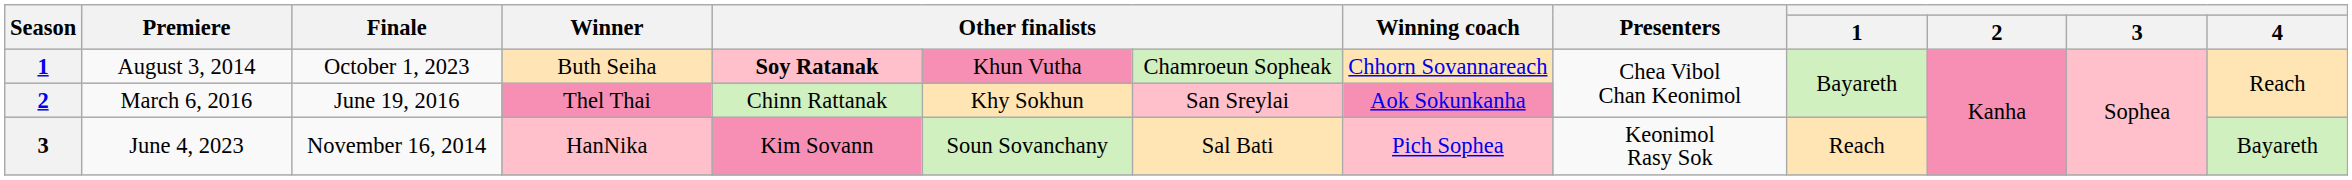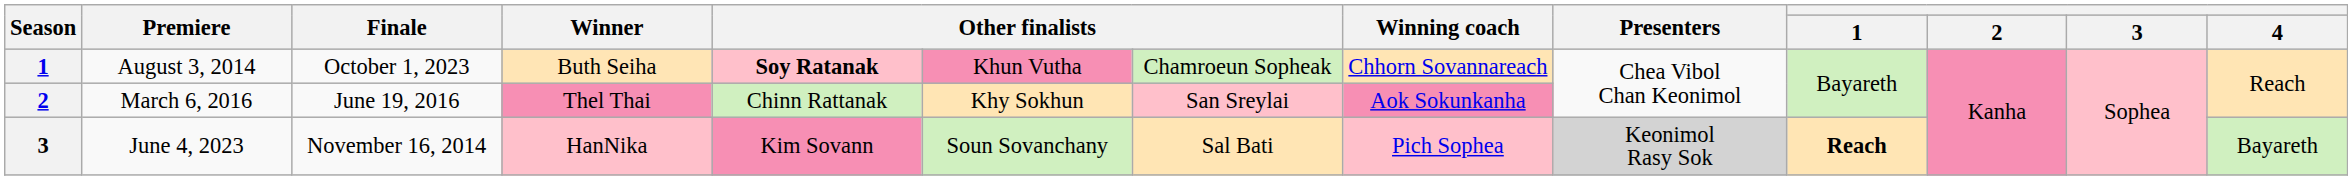June 4, 2023 | Presenters: no background -> lightgrey background
June 4, 2023 | 1: normal -> bold
